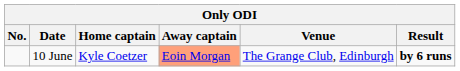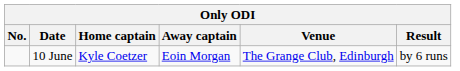10 June | Away captain: lightsalmon background -> no background
10 June | Result: bold -> normal
